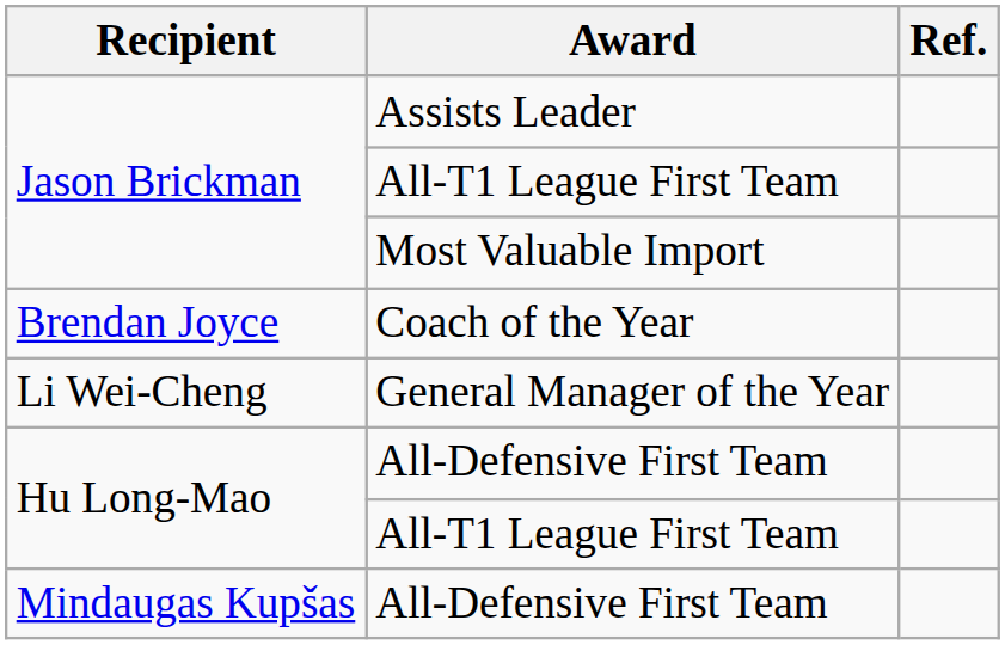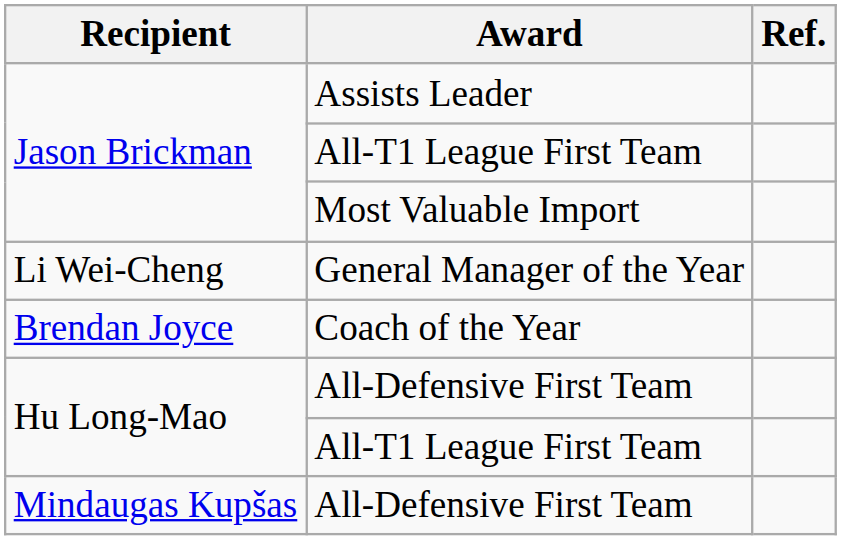rows swapped: General Manager of the Year <-> Coach of the Year
